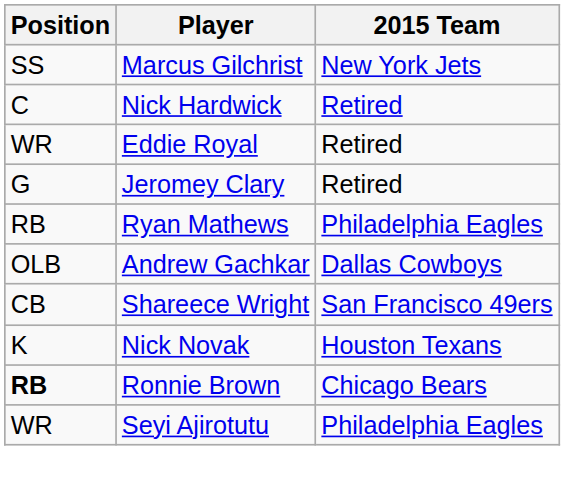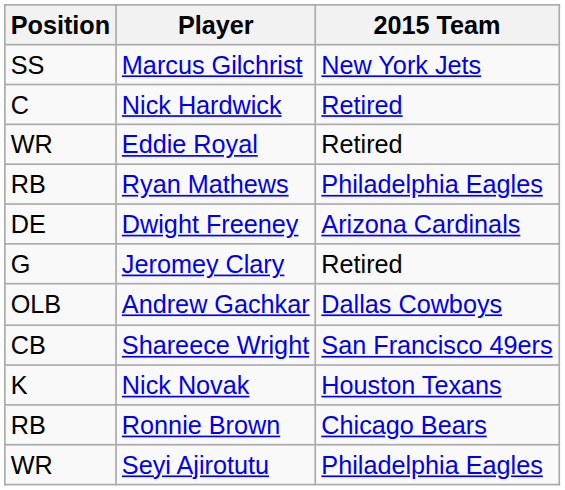rows swapped: Ryan Mathews <-> Jeromey Clary
+ row: DE | Dwight Freeney | Arizona Cardinals
Ronnie Brown | Position: bold -> normal
